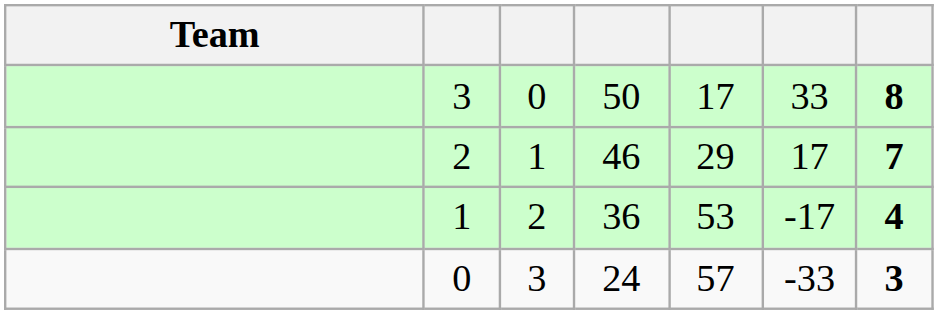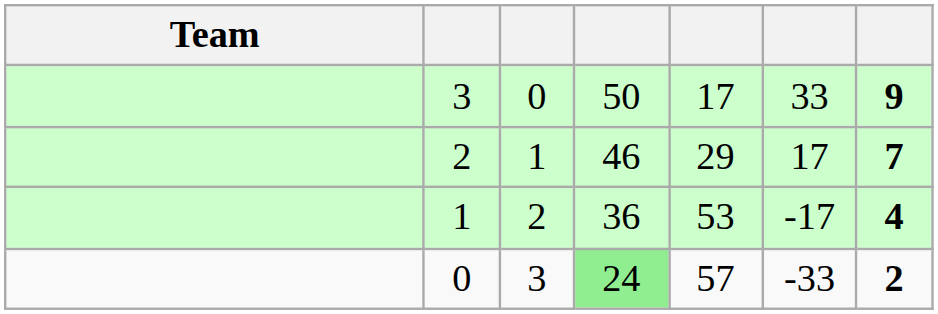row 2 | column 7: 8 -> 9
row 5 | column 4: no background -> lightgreen background
row 5 | column 7: 3 -> 2
